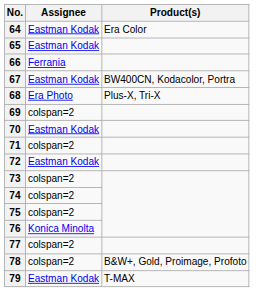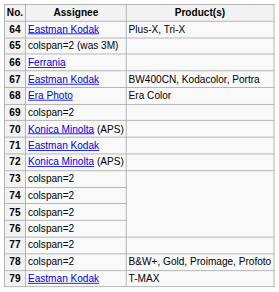64 | Product(s): Era Color -> Plus-X, Tri-X
65 | Assignee: Eastman Kodak -> colspan=2 (was 3M)
68 | Product(s): Plus-X, Tri-X -> Era Color
70 | Assignee: Eastman Kodak -> Konica Minolta (APS)
71 | Assignee: colspan=2 -> Eastman Kodak
72 | Assignee: Eastman Kodak -> Konica Minolta (APS)
76 | Assignee: Konica Minolta -> colspan=2
